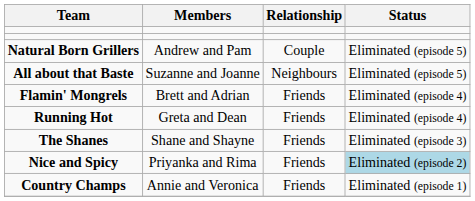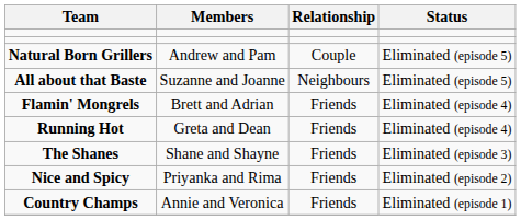Nice and Spicy | Status: lightblue background -> no background
